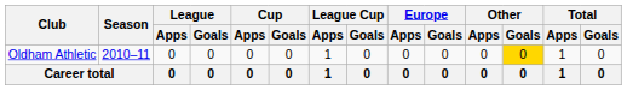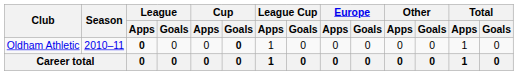Oldham Athletic | League / Apps: normal -> bold
Oldham Athletic | Cup / Goals: normal -> bold
Oldham Athletic | Other / Goals: gold background -> no background
